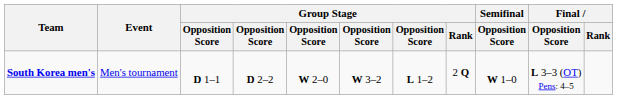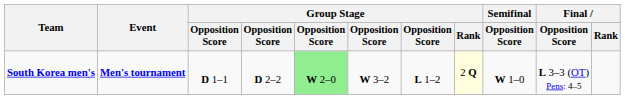South Korea men's | Event: normal -> bold
South Korea men's | column 5: no background -> lightgreen background
South Korea men's | Group Stage / Rank: no background -> lightyellow background
